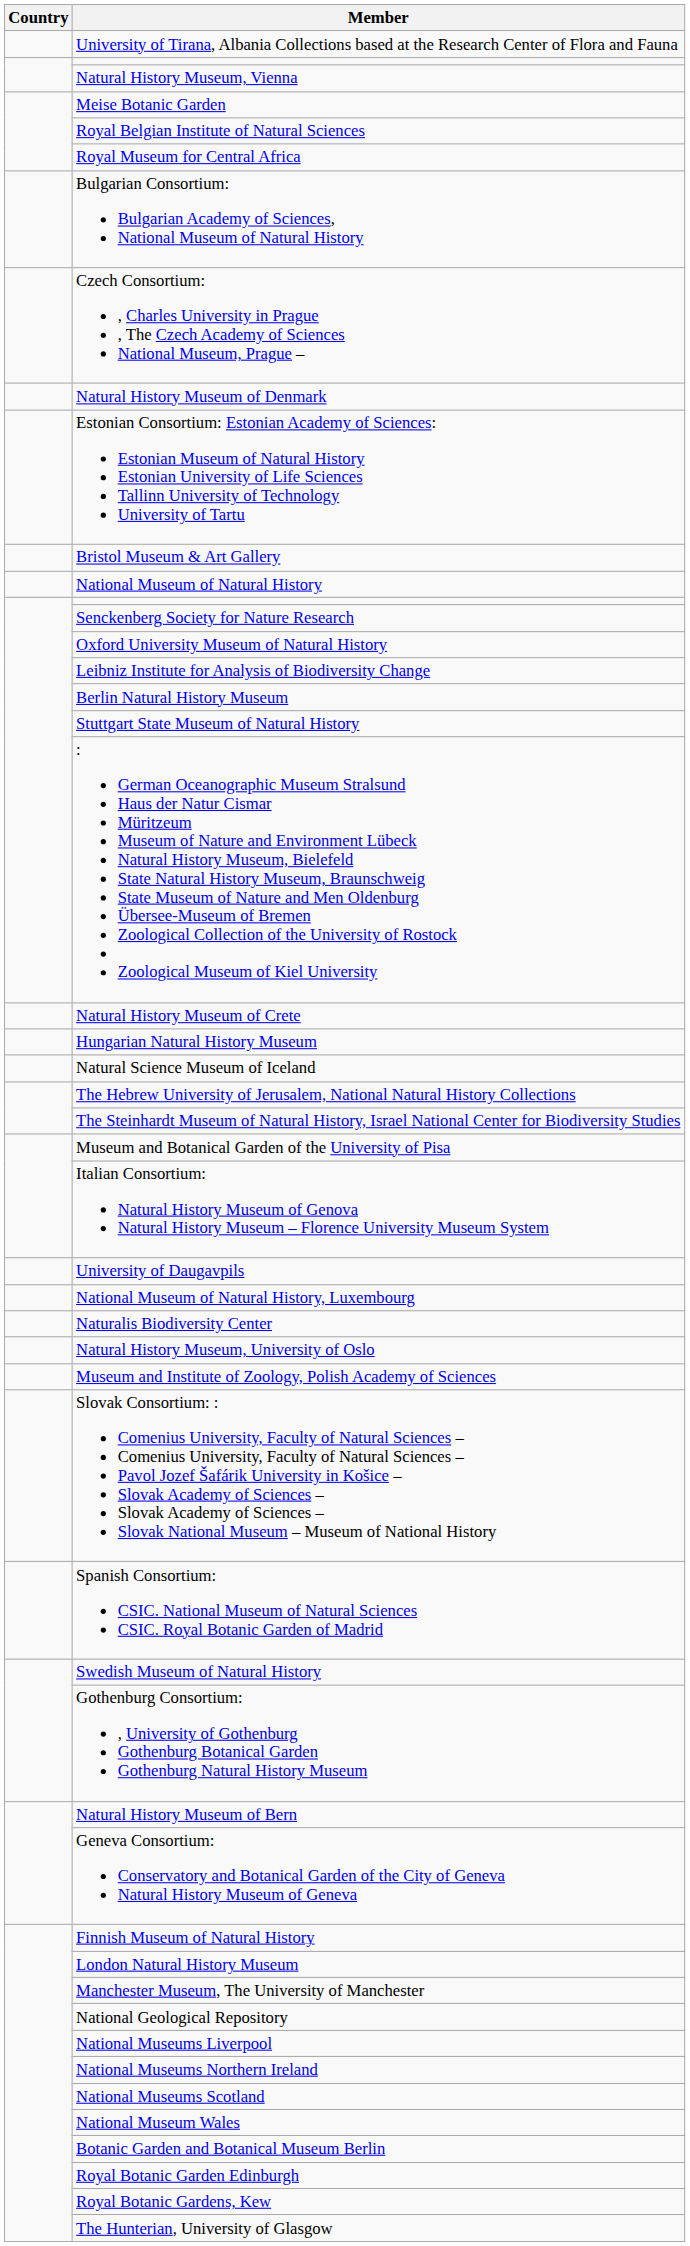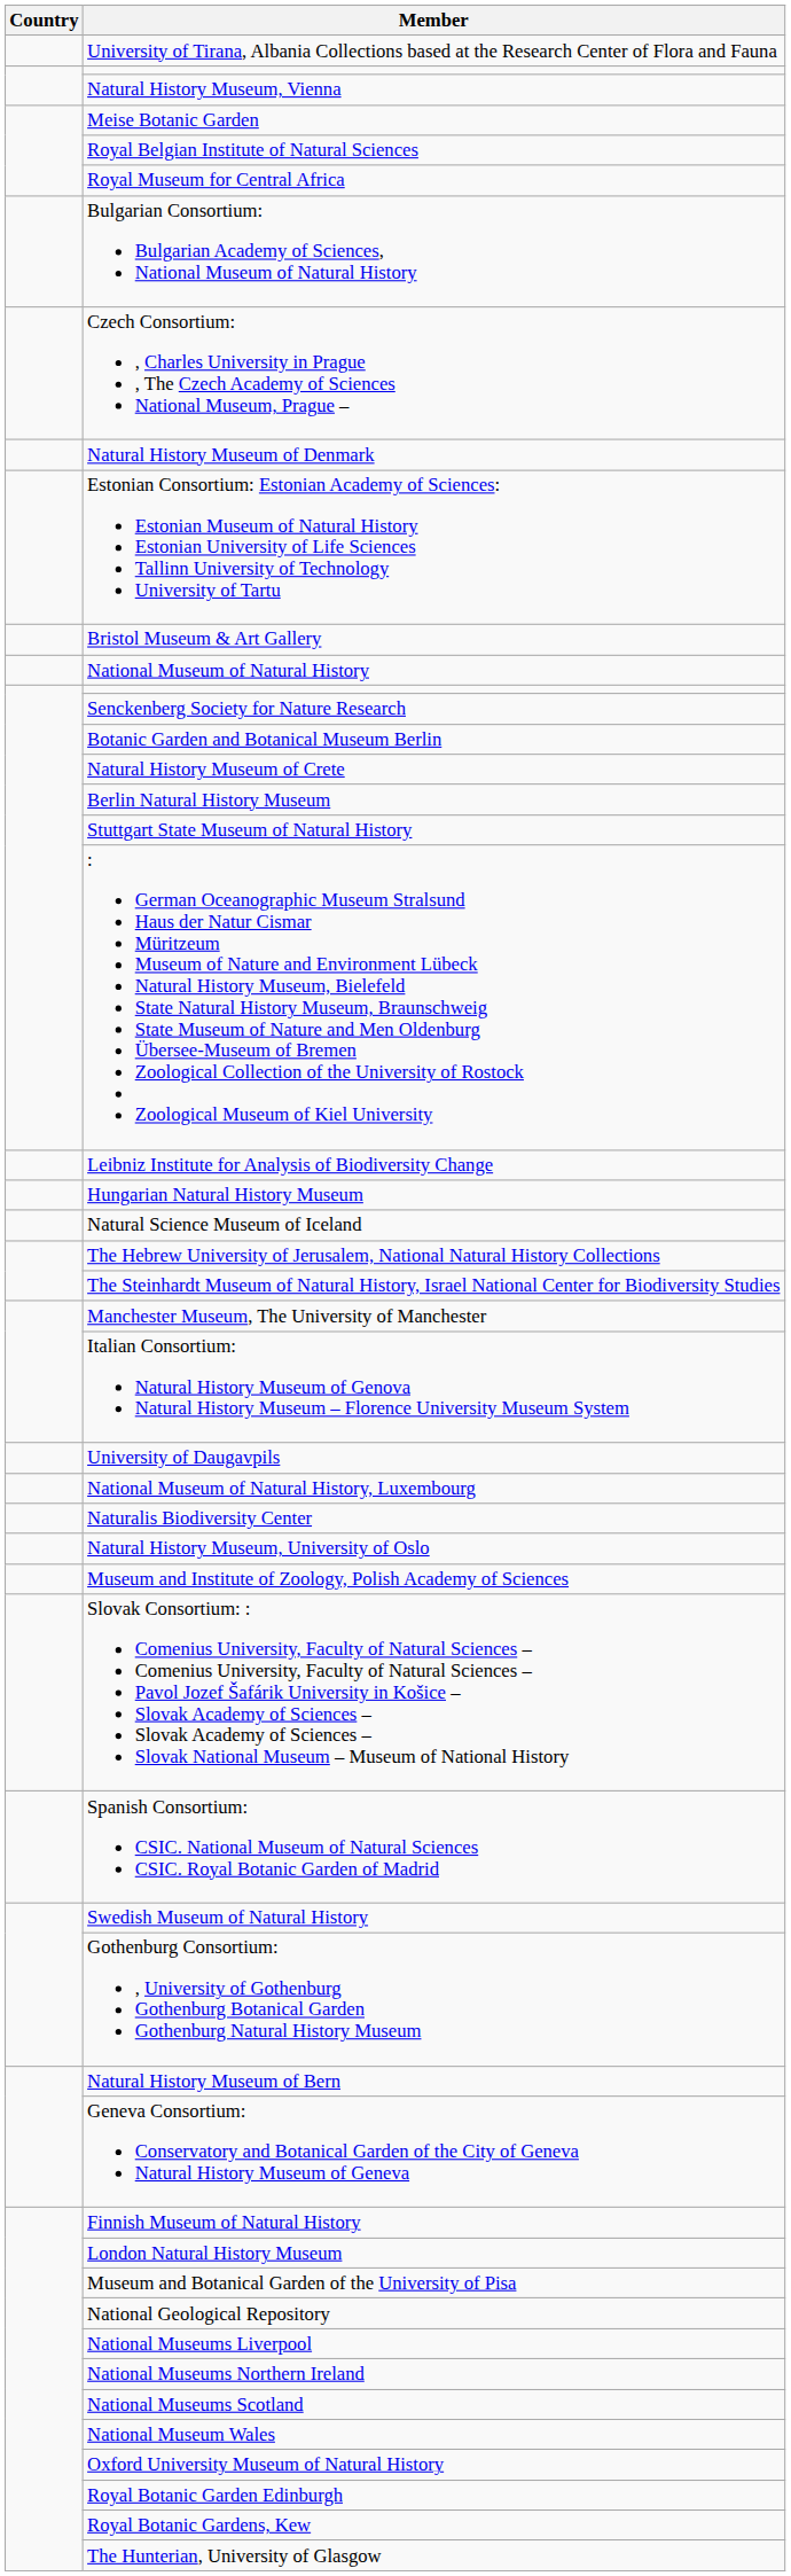row 16 | Member: Oxford University Museum of Natural History -> Botanic Garden and Botanical Museum Berlin
row 17 | Member: Leibniz Institute for Analysis of Biodiversity Change -> Natural History Museum of Crete
row 21 | Member: Natural History Museum of Crete -> Leibniz Institute for Analysis of Biodiversity Change
row 26 | Member: Museum and Botanical Garden of the University of Pisa -> Manchester Museum, The University of Manchester
row 41 | Member: Manchester Museum, The University of Manchester -> Museum and Botanical Garden of the University of Pisa
row 47 | Member: Botanic Garden and Botanical Museum Berlin -> Oxford University Museum of Natural History
